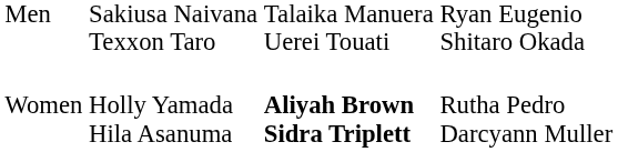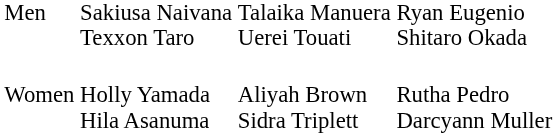Women | column 3: bold -> normal
